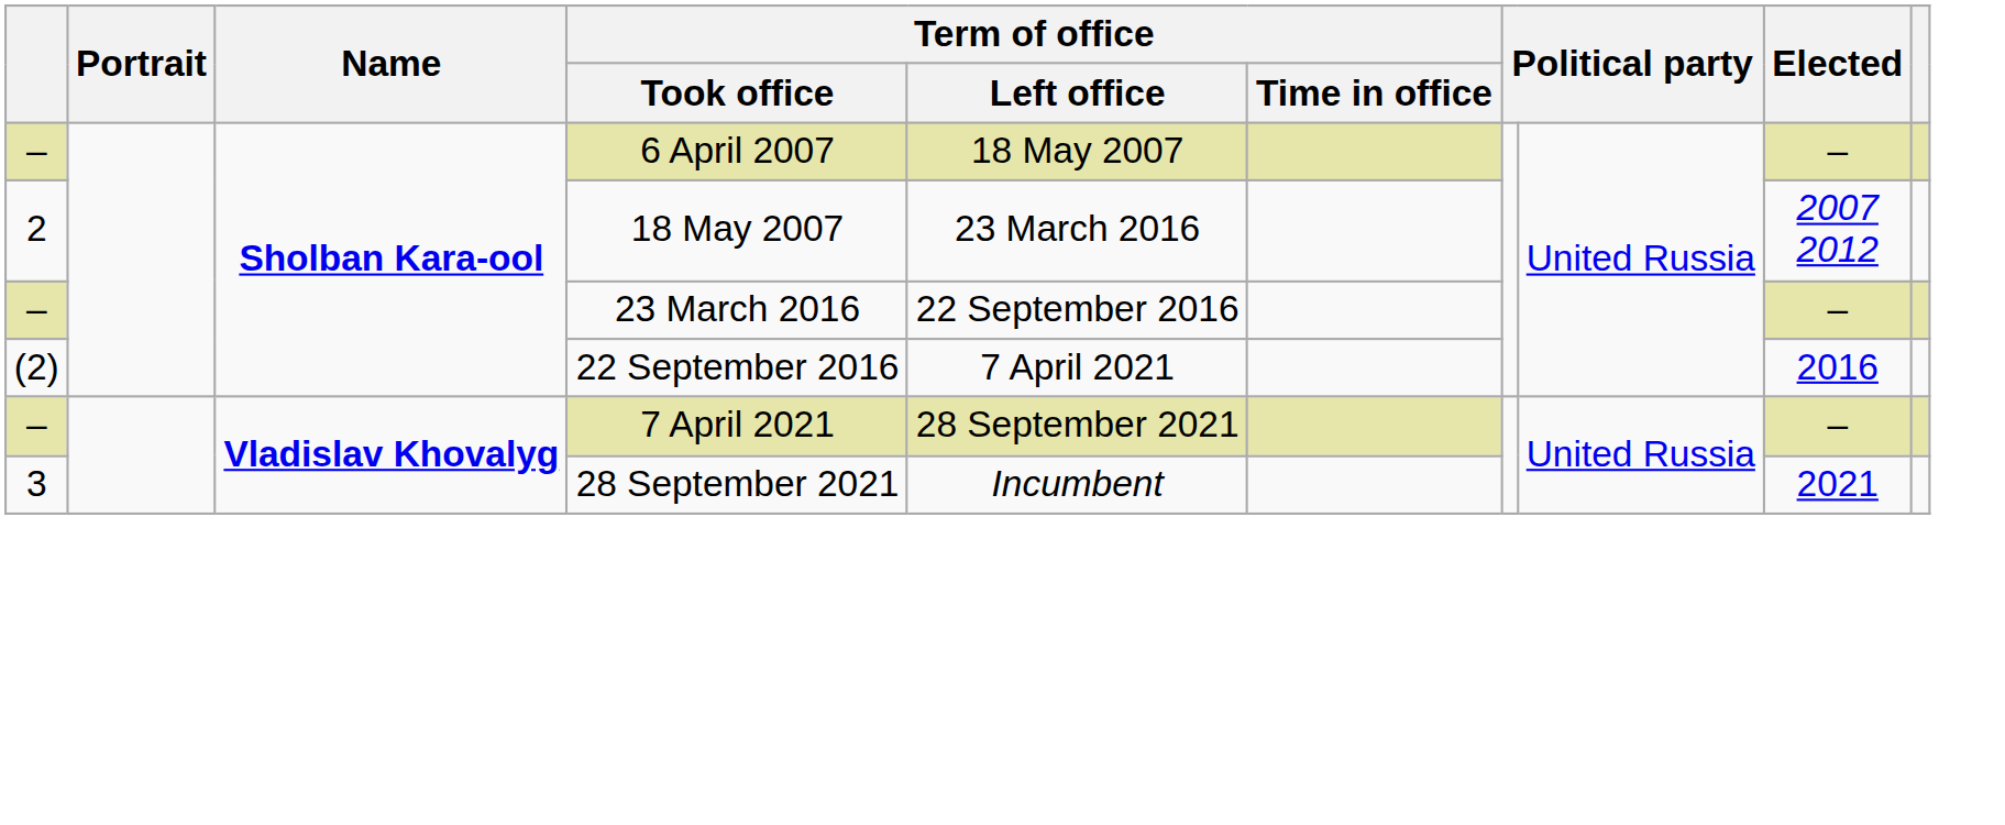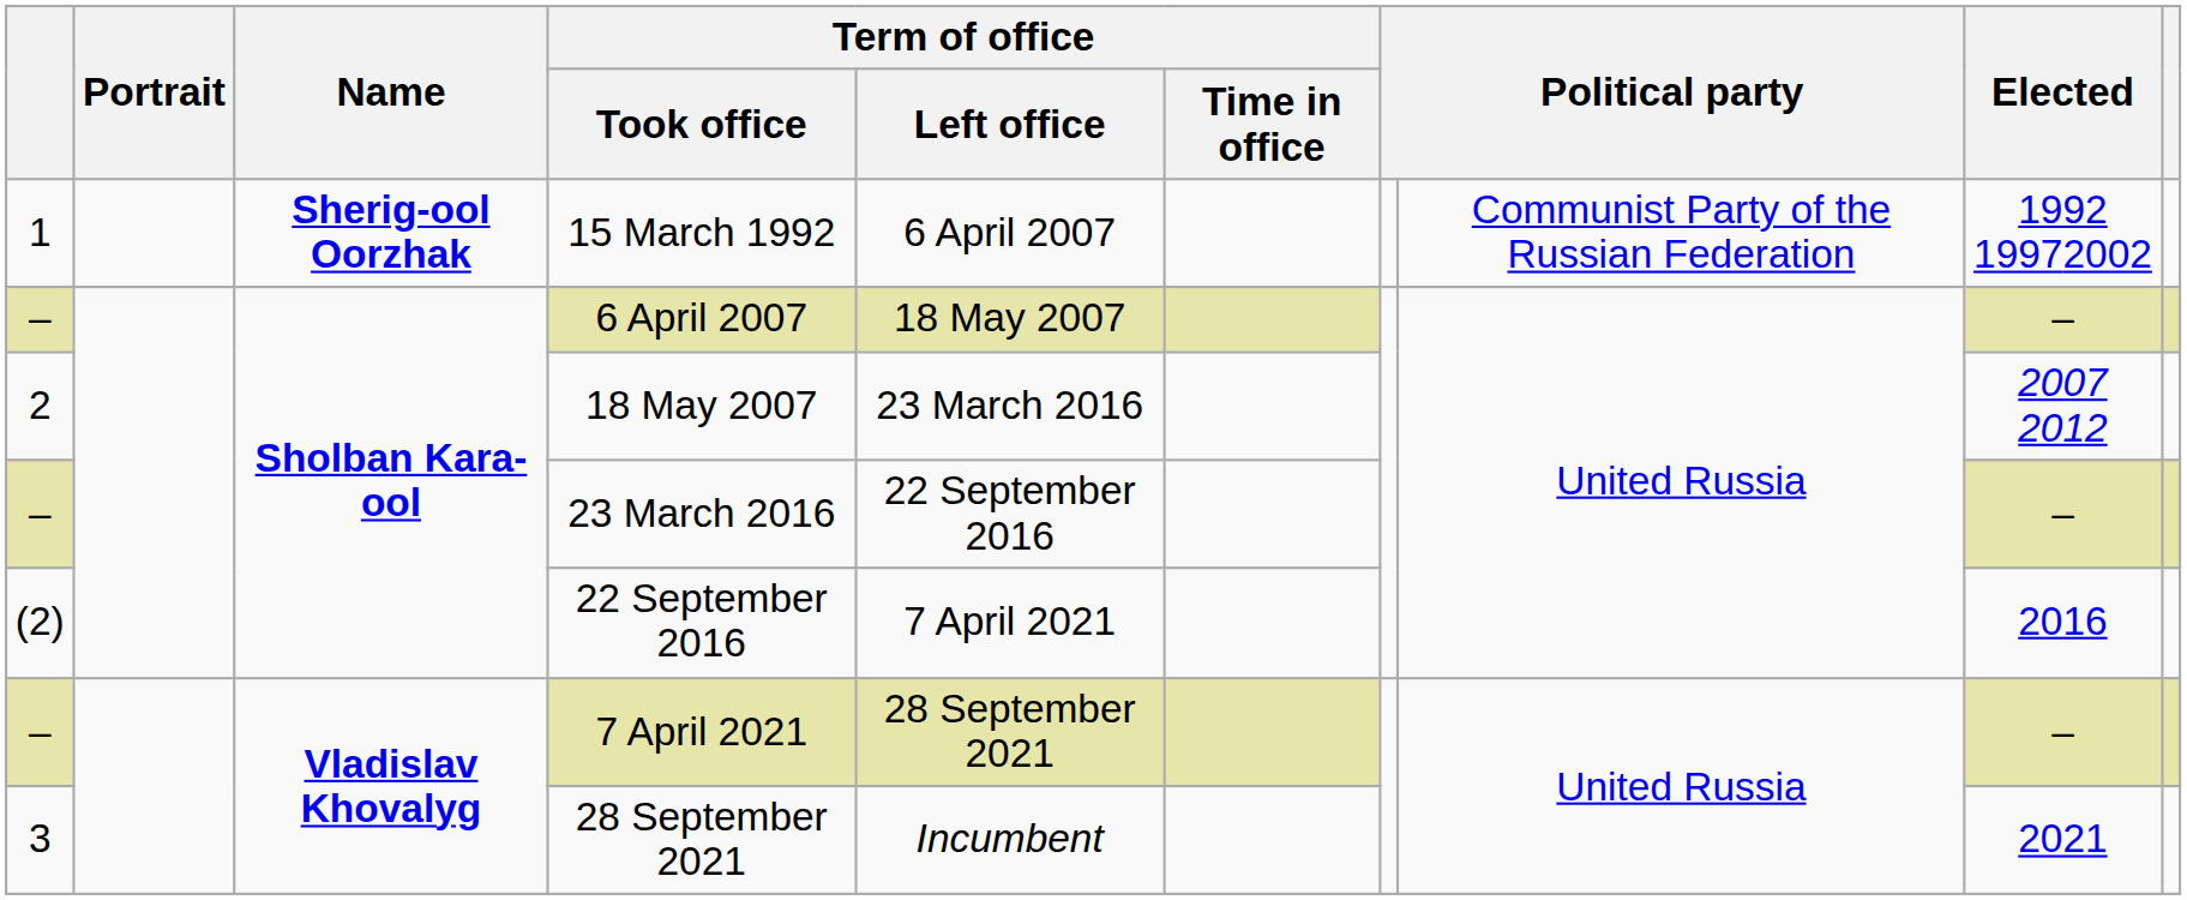+ row: 1 | Sherig-ool Oorzhak | 15 March 1992 | 6 April 2007 | Communist Party of the Russian Federation | 1992 19972002
